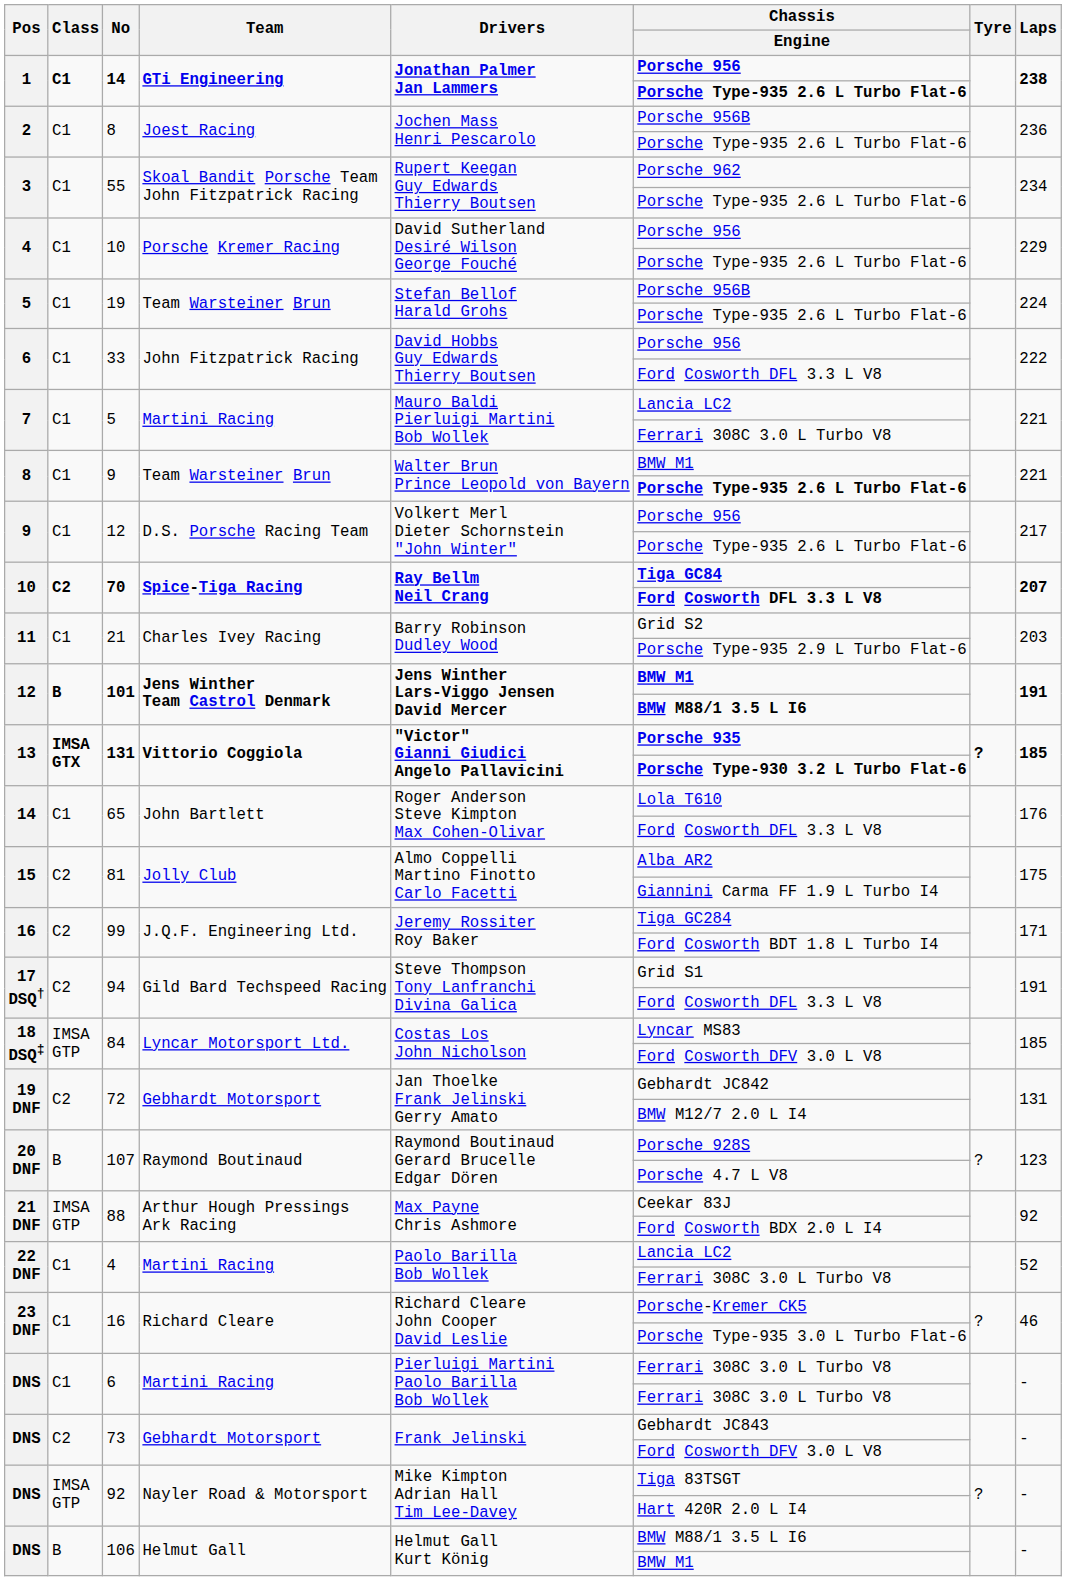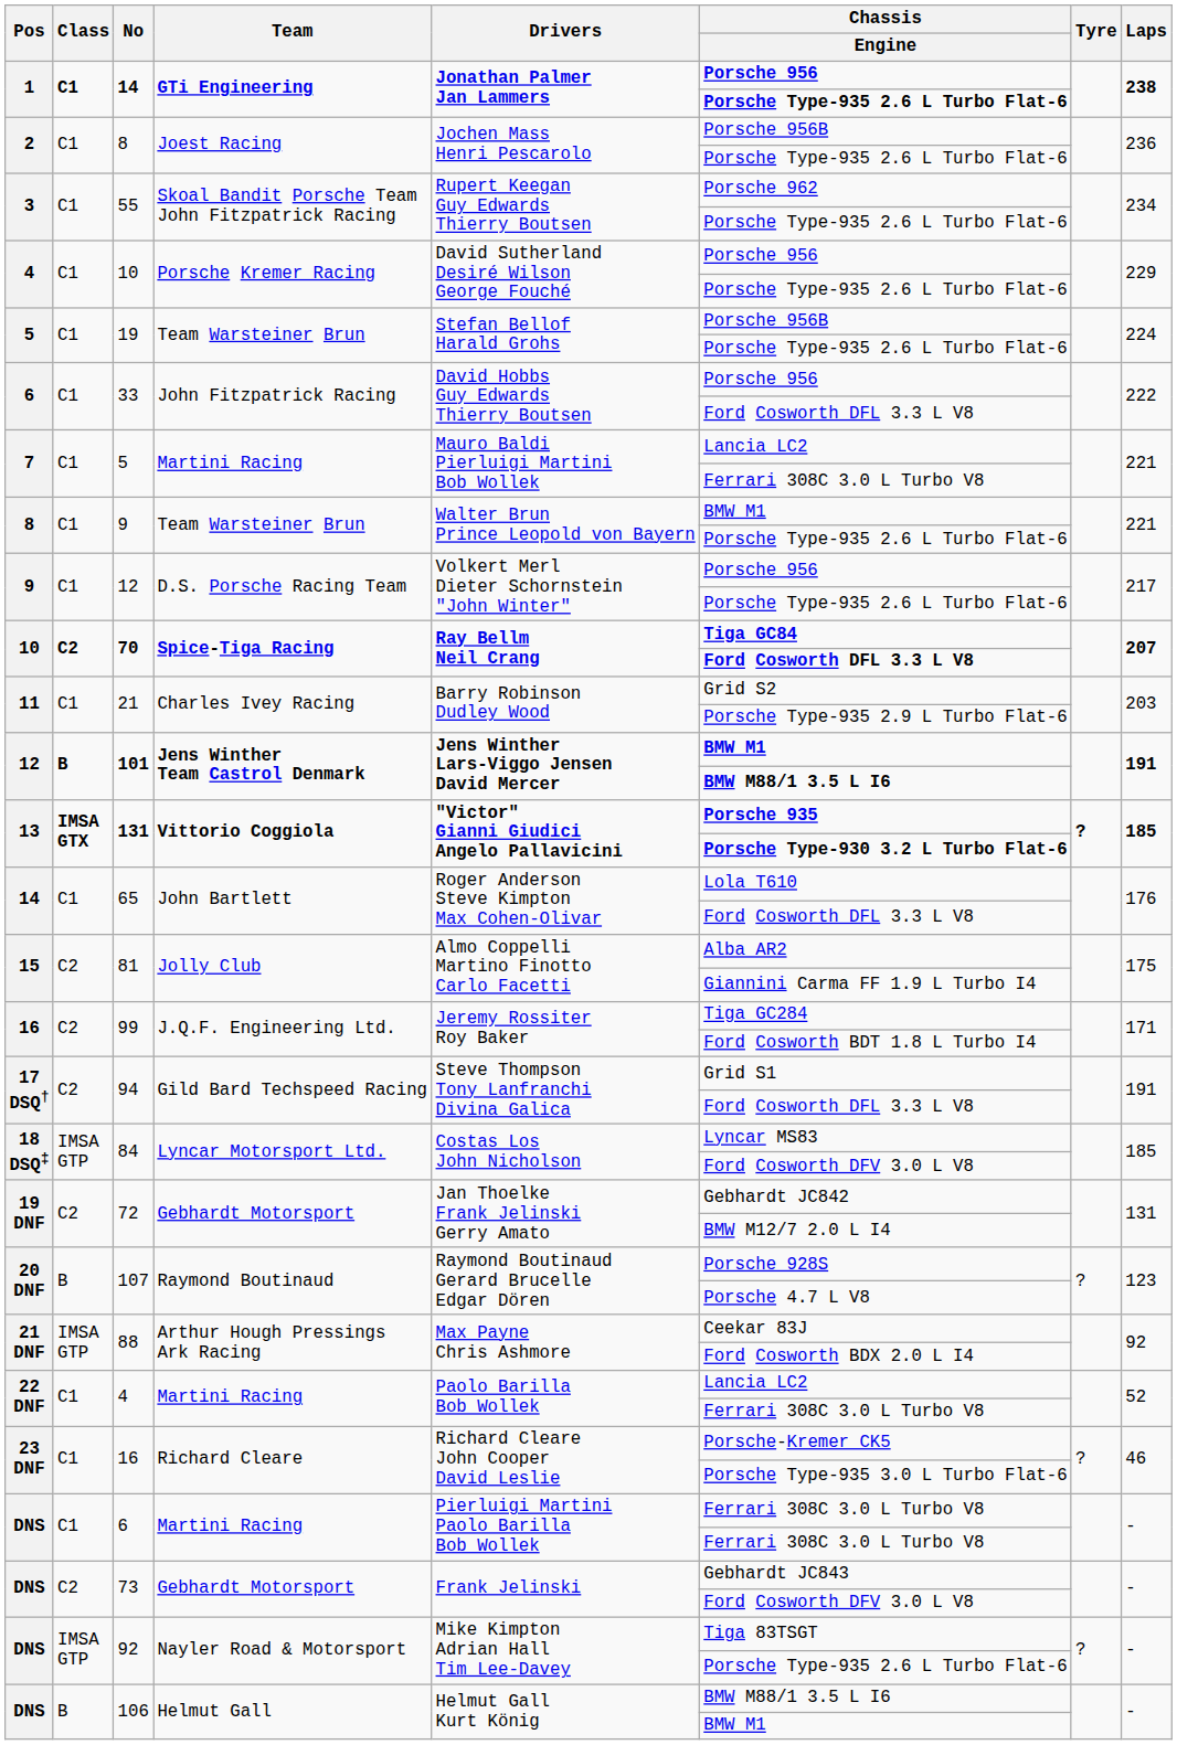row 18 | Chassis / Engine: bold -> normal
row 54 | Chassis / Engine: Hart 420R 2.0 L I4 -> Porsche Type-935 2.6 L Turbo Flat-6
